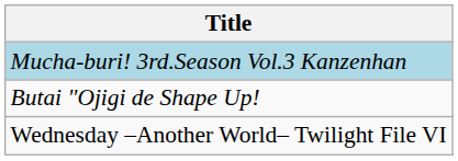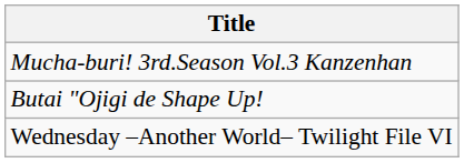row 2 | column 1: lightblue background -> no background
